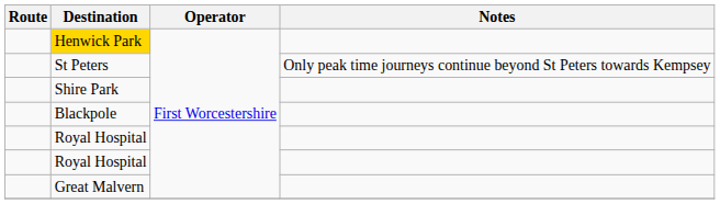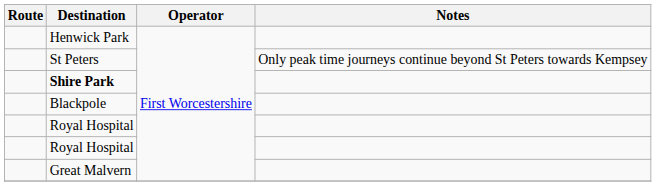Henwick Park | Destination: gold background -> no background
Shire Park | Destination: normal -> bold
